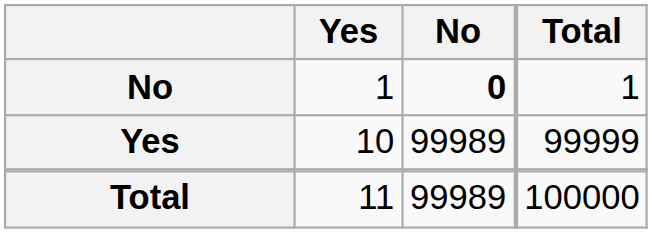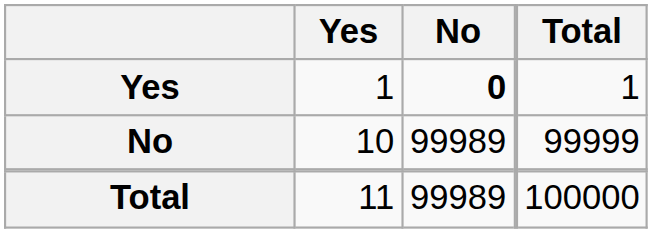row 2 | column 1: No -> Yes
row 3 | column 1: Yes -> No
